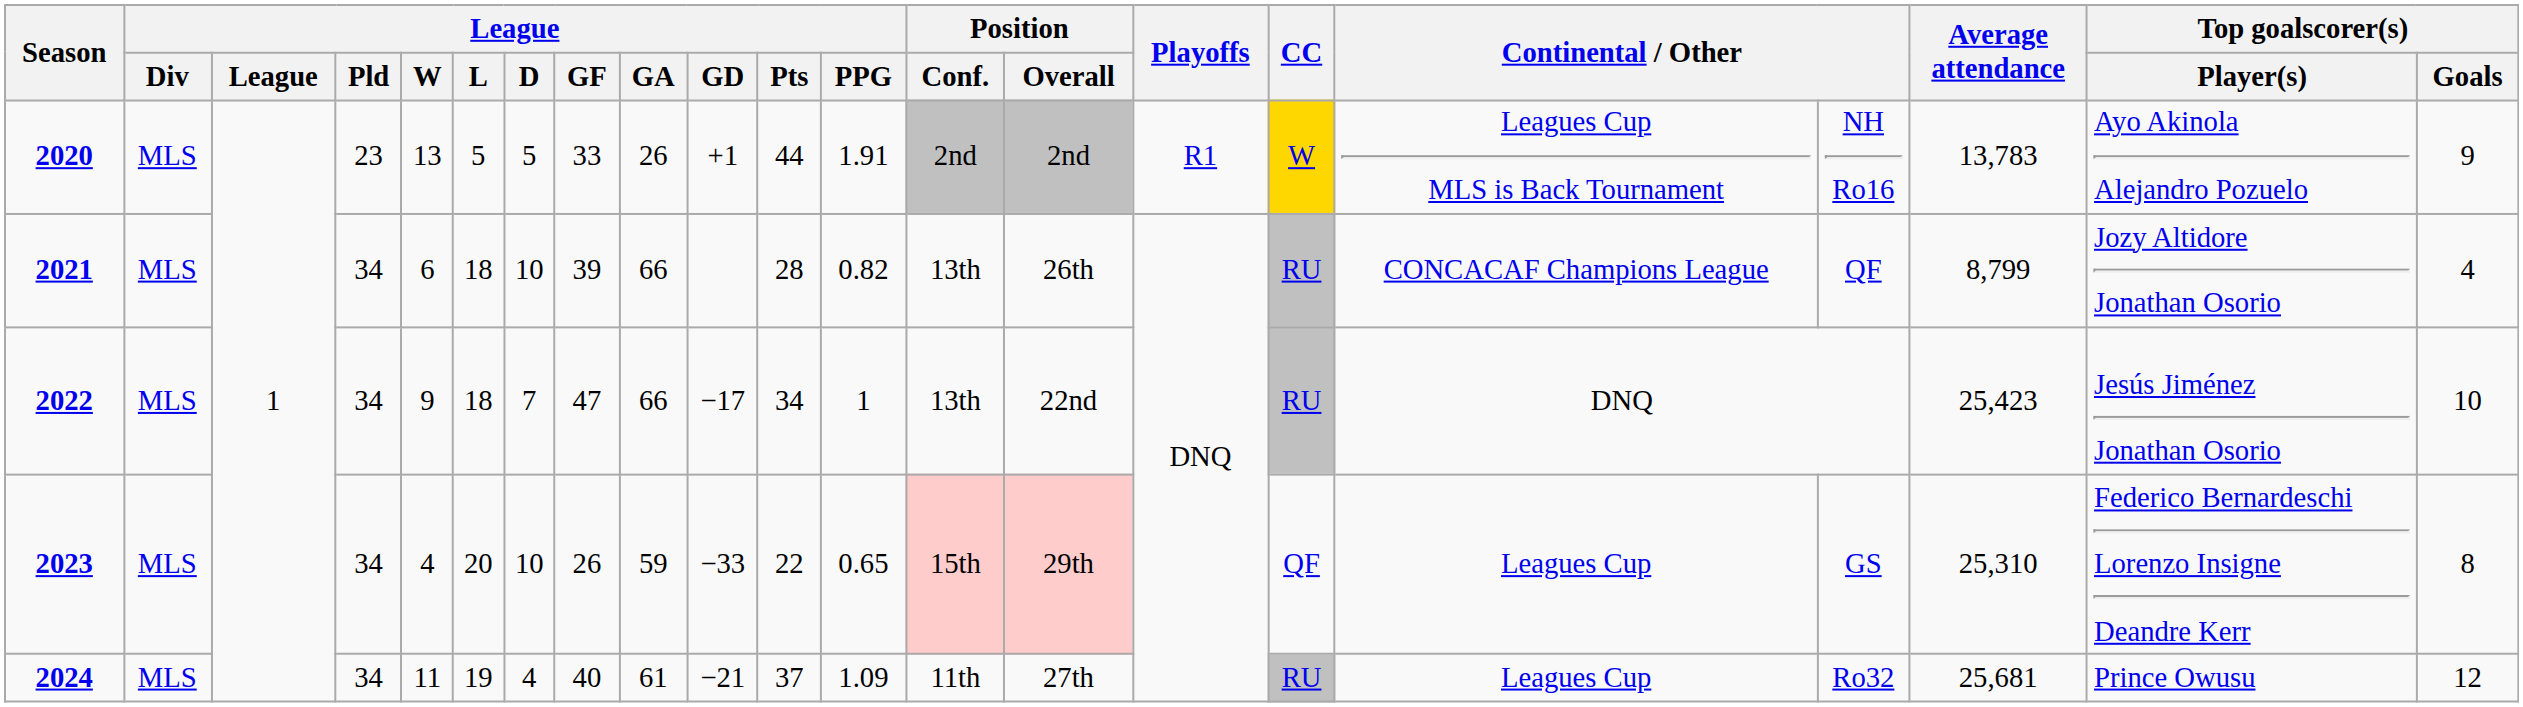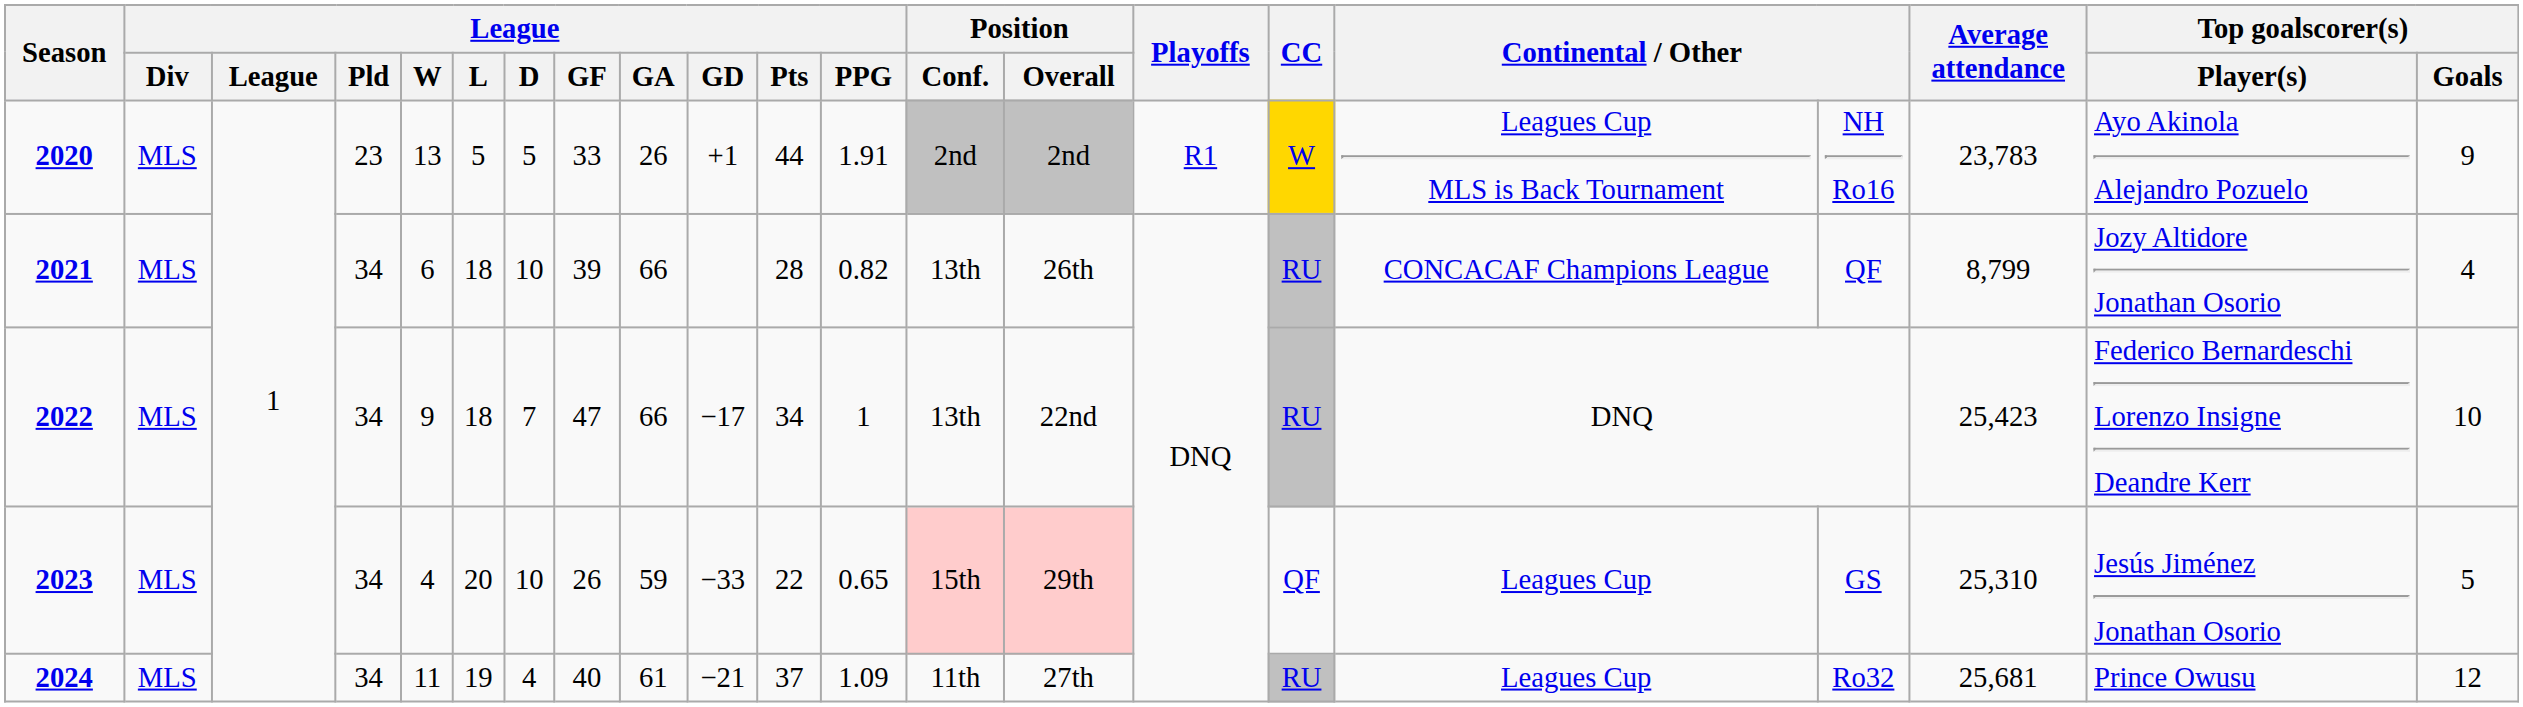2020 | Average attendance: 13,783 -> 23,783
2022 | Top goalscorer(s) / Player(s): Jesús Jiménez Jonathan Osorio -> Federico Bernardeschi Lorenzo Insigne Deandre Kerr
2023 | Top goalscorer(s) / Player(s): Federico Bernardeschi Lorenzo Insigne Deandre Kerr -> Jesús Jiménez Jonathan Osorio
2023 | Top goalscorer(s) / Goals: 8 -> 5
